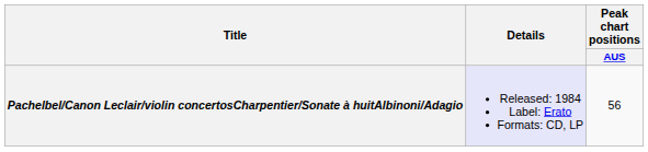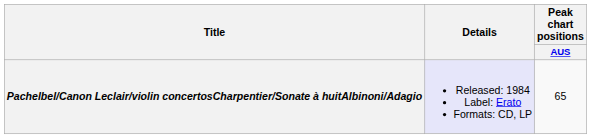row 3 | Peak chart positions / AUS: 56 -> 65
